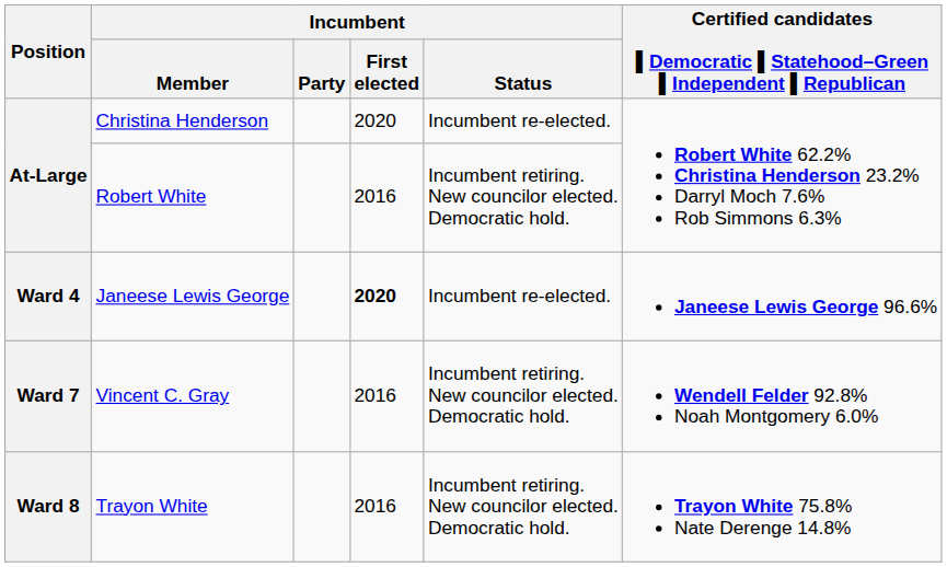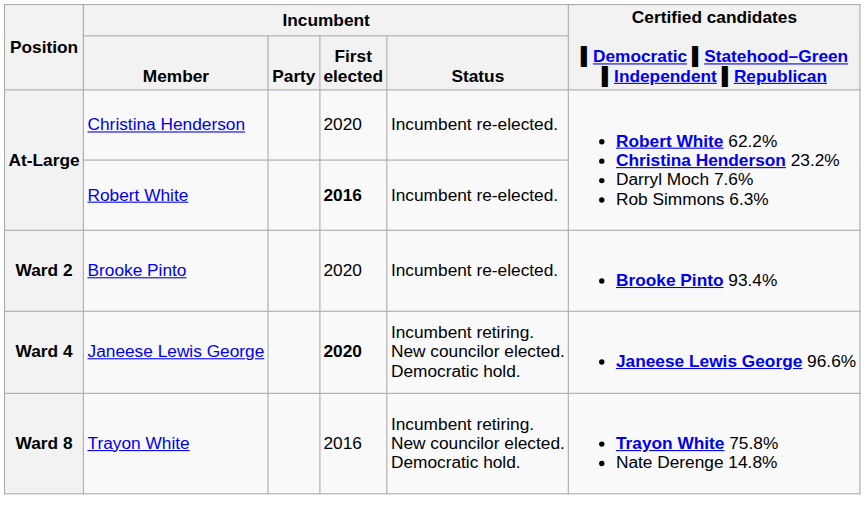Robert White | Incumbent / First elected: normal -> bold
Robert White | Incumbent / Status: Incumbent retiring. New councilor elected. Democratic hold. -> Incumbent re-elected.
+ row: Ward 2 | Brooke Pinto | 2020 | Incumbent re-elected. | Brooke Pinto 93.4%
Janeese Lewis George | Incumbent / Status: Incumbent re-elected. -> Incumbent retiring. New councilor elected. Democratic hold.
- row: Ward 7 | Vincent C. Gray | 2016 | Incumbent retiring. New councilor elected. Democratic hold. | Wendell Felder 92.8% Noah Montgomery 6.0%
